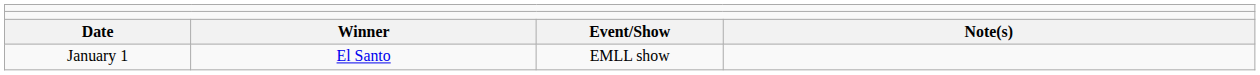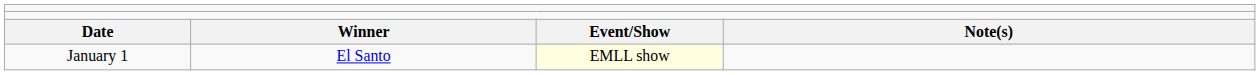January 1 | column 3: no background -> lightyellow background
